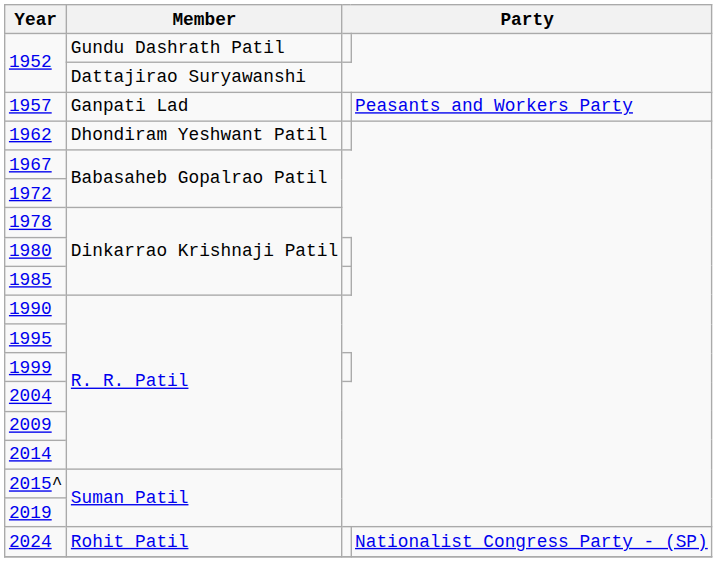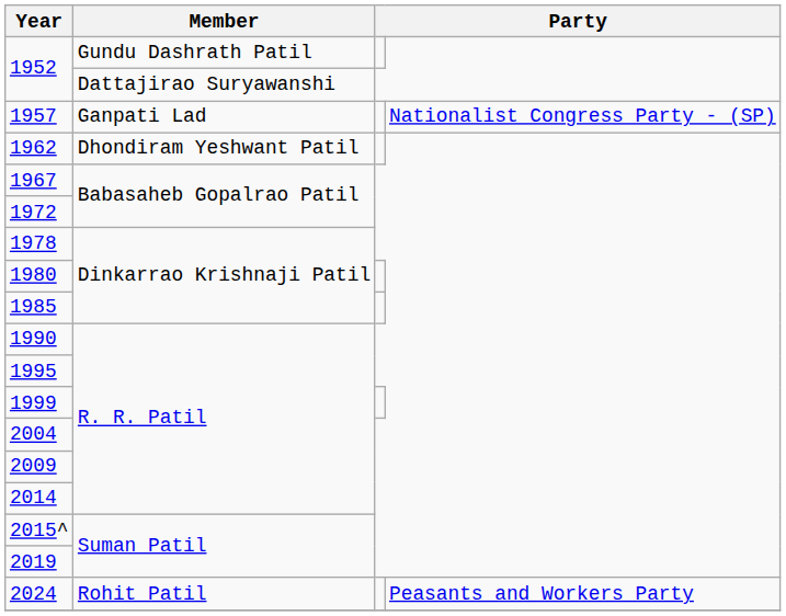1957 | column 4: Peasants and Workers Party -> Nationalist Congress Party - (SP)
2024 | column 4: Nationalist Congress Party - (SP) -> Peasants and Workers Party
